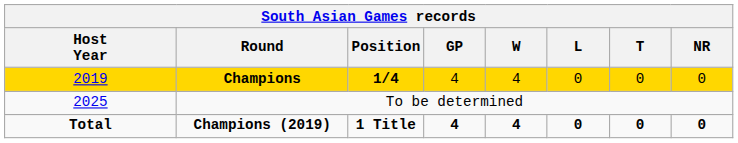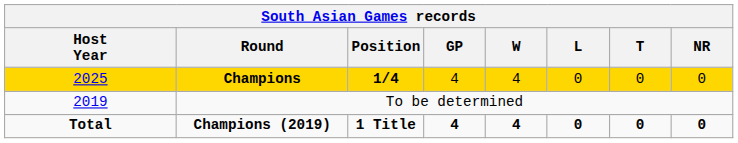Champions | Host Year: 2019 -> 2025
To be determined | Host Year: 2025 -> 2019
